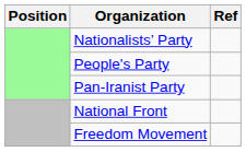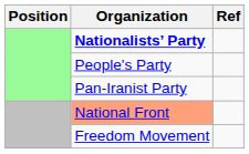Nationalists’ Party | Organization: normal -> bold
National Front | Organization: no background -> lightsalmon background
